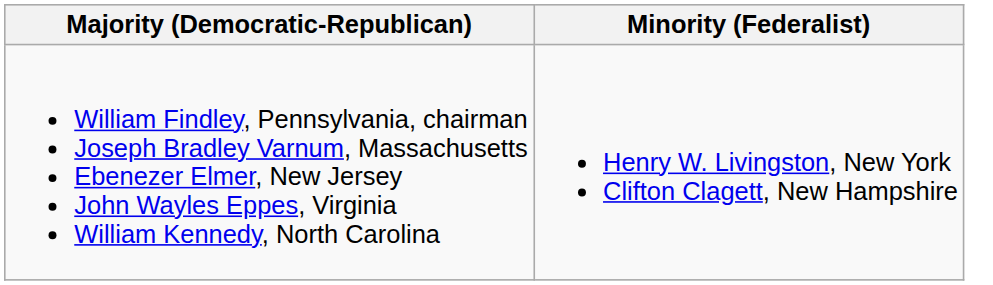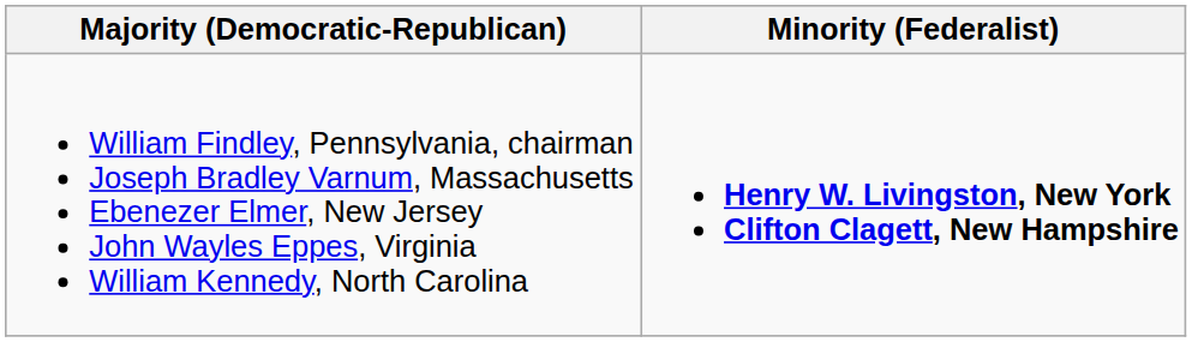row 2 | Minority (Federalist): normal -> bold
